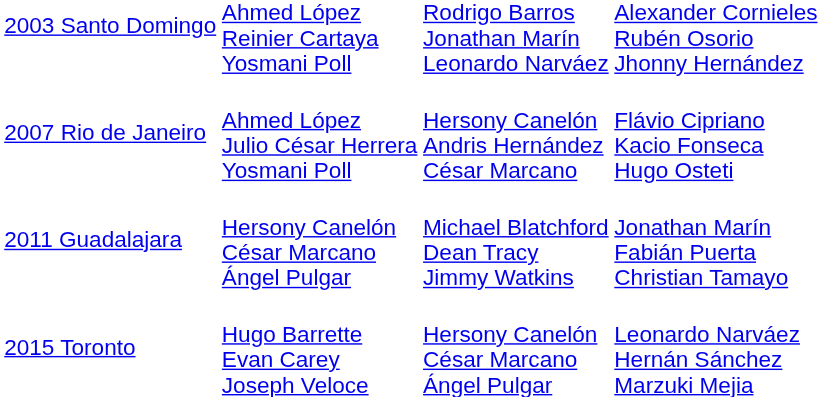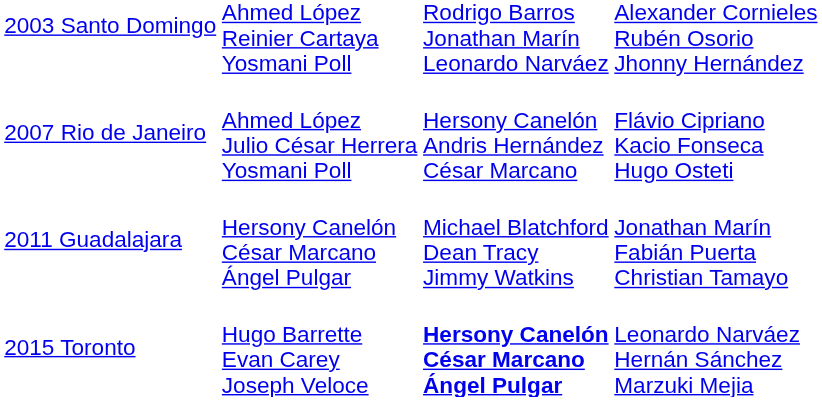2015 Toronto | column 3: normal -> bold
